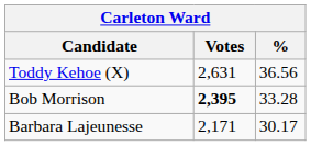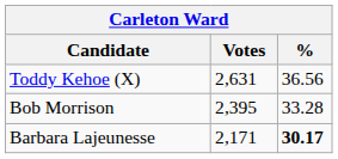Bob Morrison | Votes: bold -> normal
Barbara Lajeunesse | %: normal -> bold
